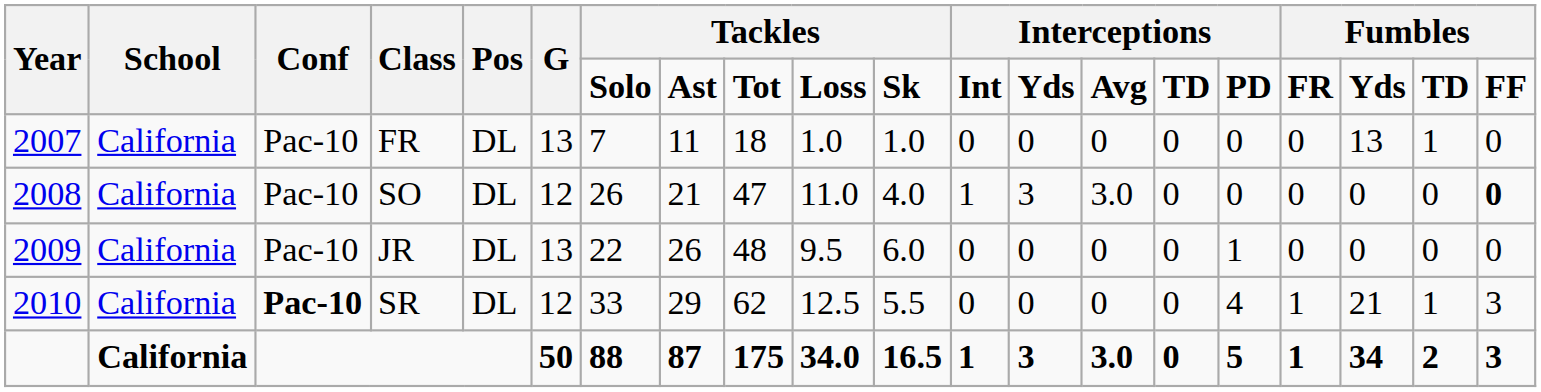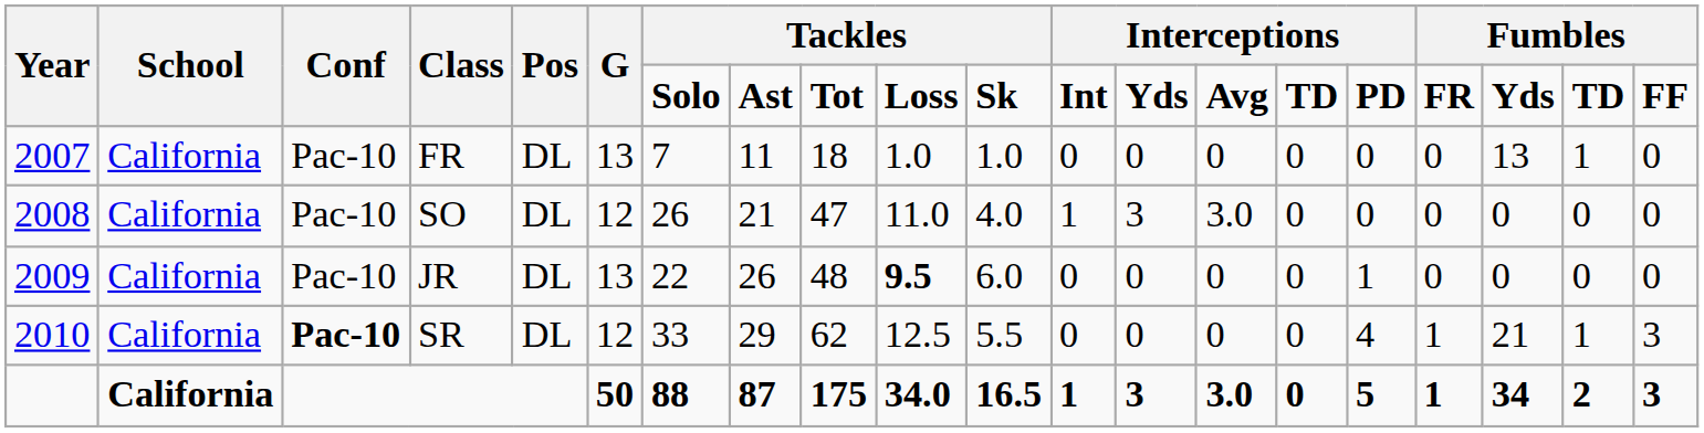SO | column 20: bold -> normal
JR | column 10: normal -> bold
